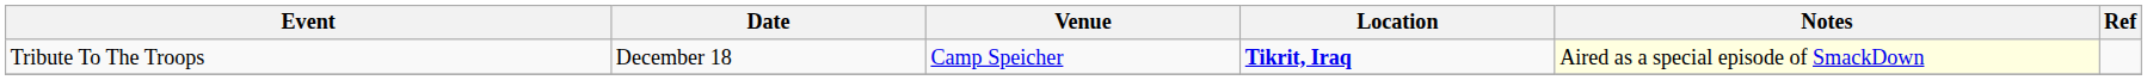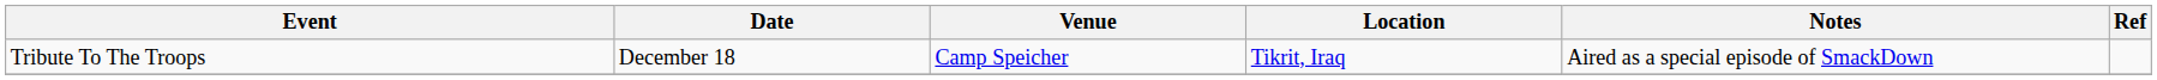Tribute To The Troops | Location: bold -> normal
Tribute To The Troops | Notes: lightyellow background -> no background
